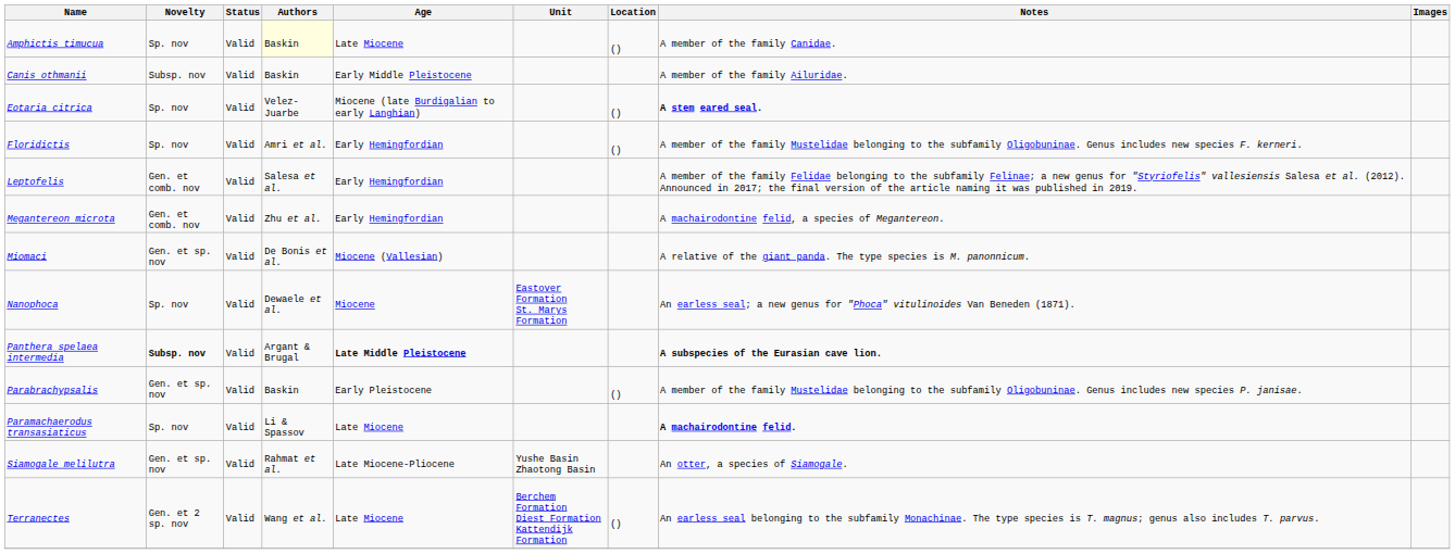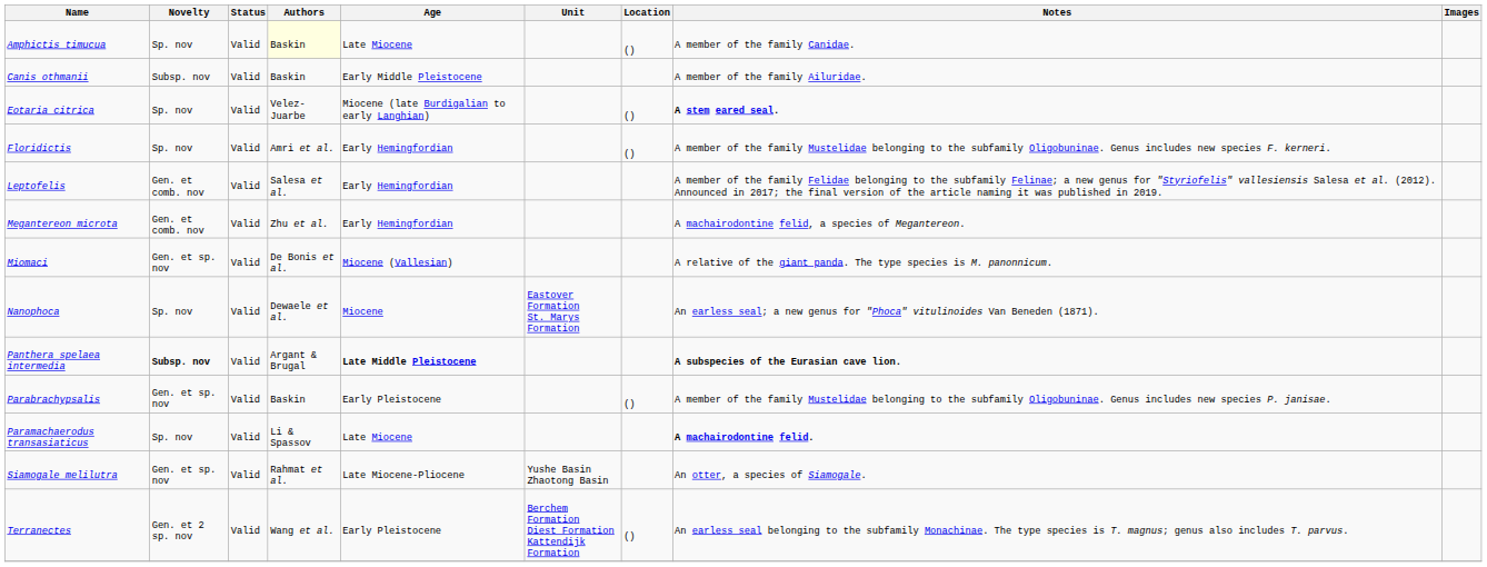Terranectes | Age: Late Miocene -> Early Pleistocene
